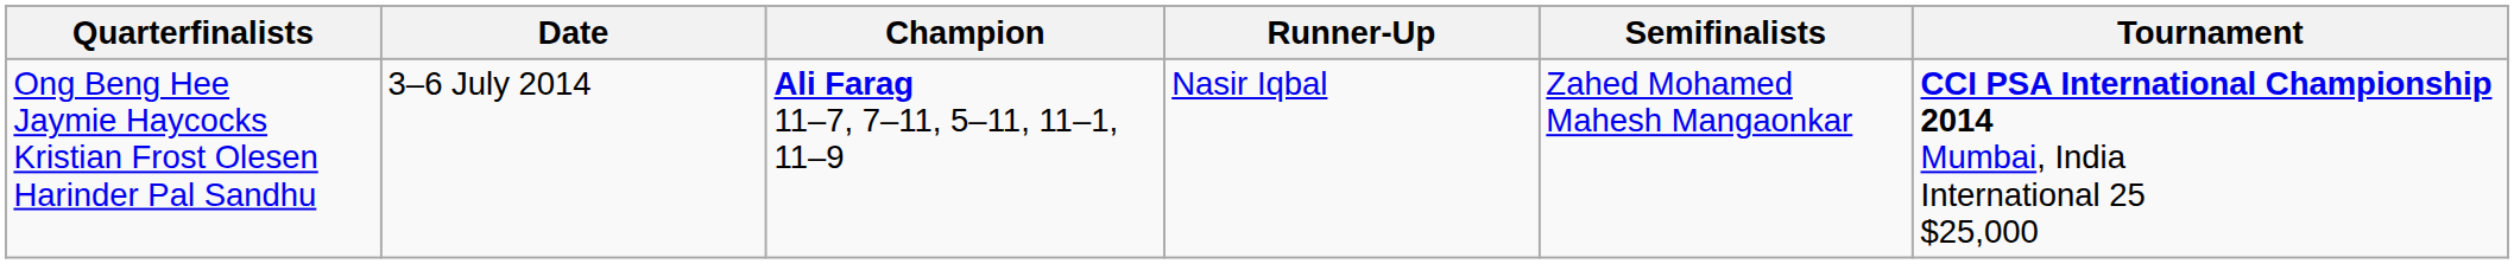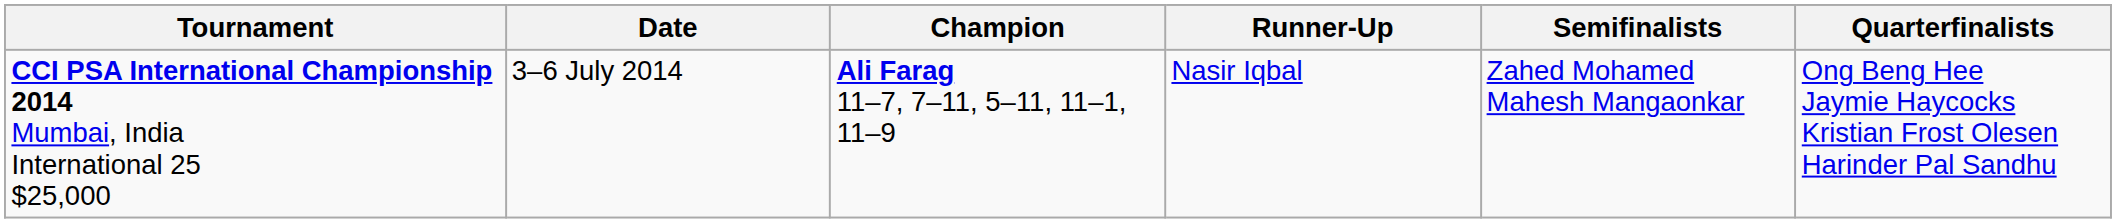columns swapped: Tournament <-> Quarterfinalists
